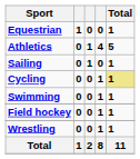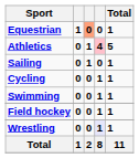Equestrian | column 3: no background -> lightsalmon background
Athletics | column 4: no background -> pink background
Cycling | Total: khaki background -> no background
Wrestling | column 4: no background -> lavender background
